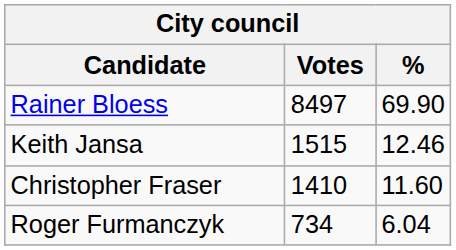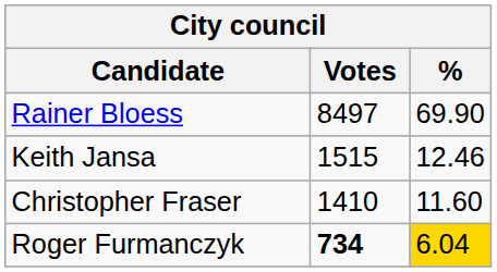Roger Furmanczyk | Votes: normal -> bold
Roger Furmanczyk | %: no background -> gold background
